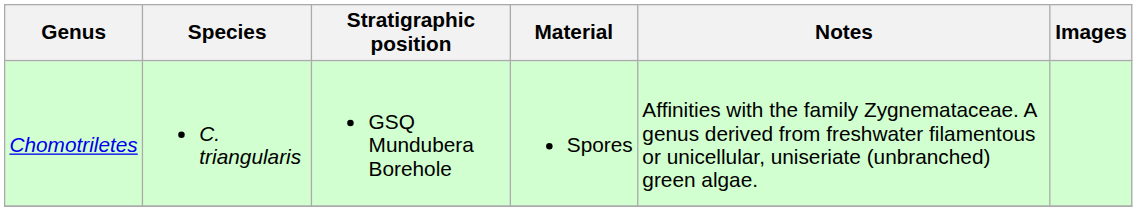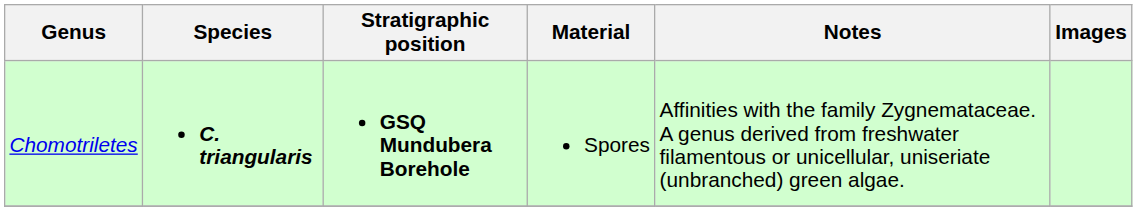Chomotriletes | Species: normal -> bold
Chomotriletes | Stratigraphic position: normal -> bold
